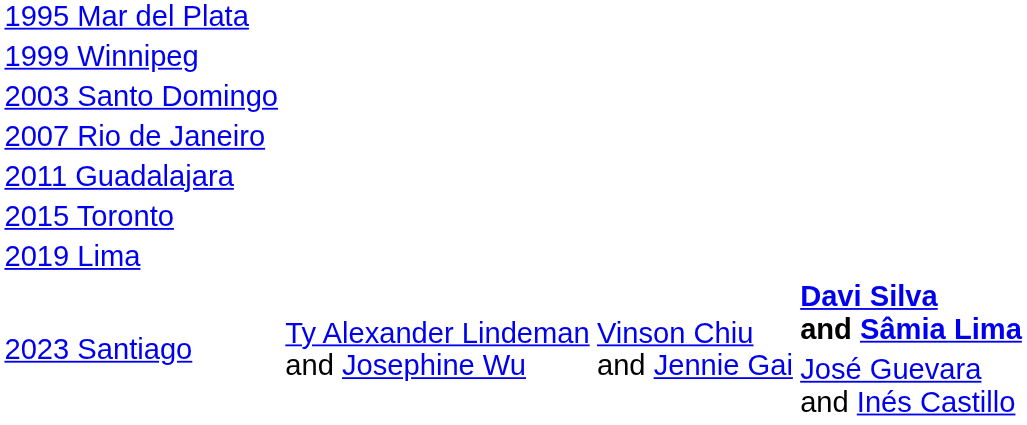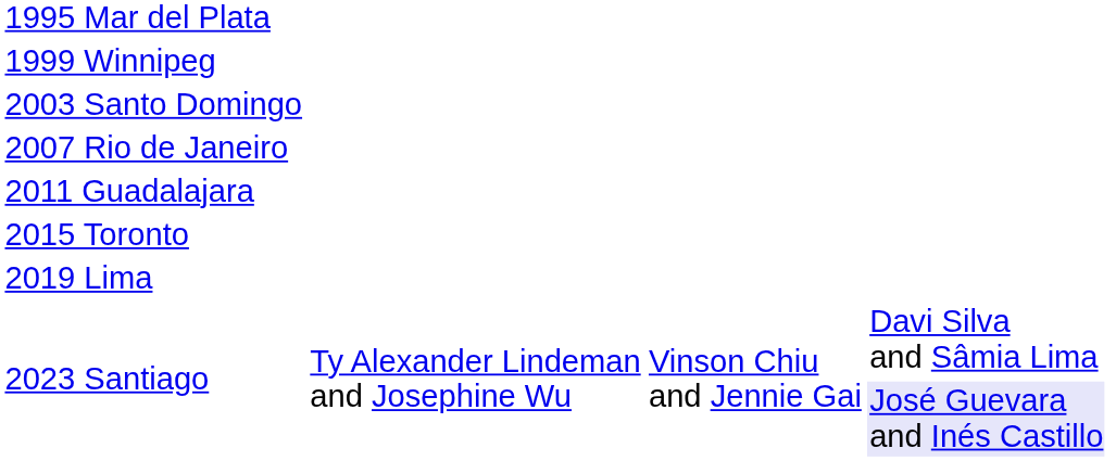2023 Santiago / Davi Silva and Sâmia Lima | column 4: bold -> normal
2023 Santiago / José Guevara and Inés Castillo | column 4: no background -> lavender background
